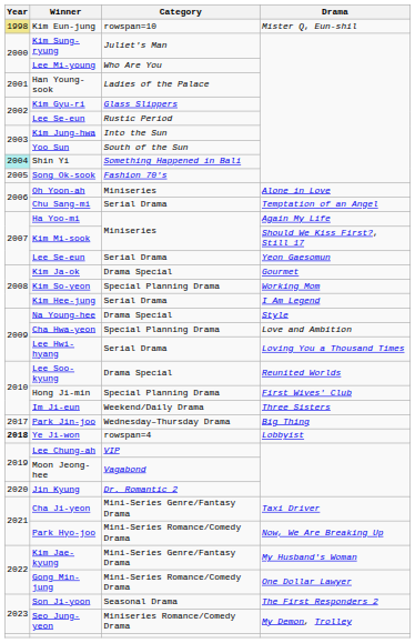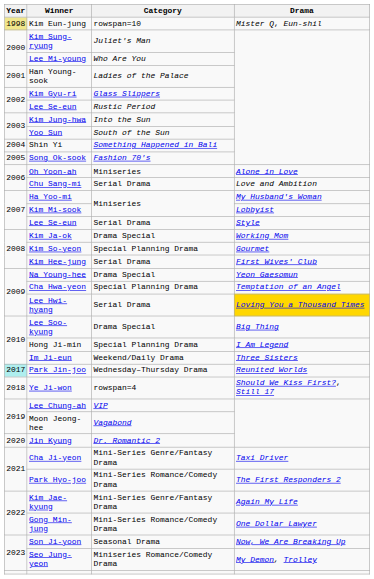Shin Yi | Year: paleturquoise background -> no background
Chu Sang-mi | Drama: Temptation of an Angel -> Love and Ambition
Ha Yoo-mi | Drama: Again My Life -> My Husband's Woman
Kim Mi-sook | Drama: Should We Kiss First?, Still 17 -> Lobbyist
Lee Se-eun / Serial Drama | Drama: Yeon Gaesomun -> Style
Kim Ja-ok | Drama: Gourmet -> Working Mom
Kim So-yeon | Drama: Working Mom -> Gourmet
Kim Hee-jung | Drama: I Am Legend -> First Wives' Club
Na Young-hee | Drama: Style -> Yeon Gaesomun
Cha Hwa-yeon | Drama: Love and Ambition -> Temptation of an Angel
Lee Hwi-hyang | Drama: no background -> gold background
Lee Soo-kyung | Drama: Reunited Worlds -> Big Thing
Hong Ji-min | Drama: First Wives' Club -> I Am Legend
Park Jin-joo | Year: no background -> paleturquoise background
Park Jin-joo | Drama: Big Thing -> Reunited Worlds
Ye Ji-won | Year: bold -> normal
Ye Ji-won | Drama: Lobbyist -> Should We Kiss First?, Still 17
Park Hyo-joo | Drama: Now, We Are Breaking Up -> The First Responders 2
Kim Jae-kyung | Drama: My Husband's Woman -> Again My Life
Son Ji-yoon | Drama: The First Responders 2 -> Now, We Are Breaking Up
